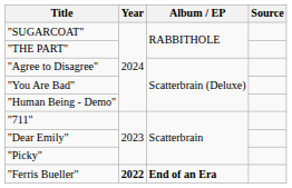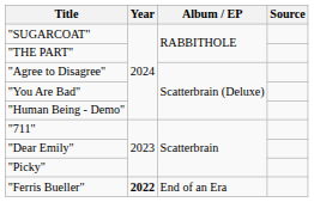"Ferris Bueller" | Album / EP: bold -> normal
